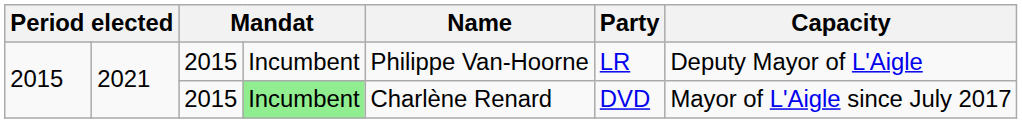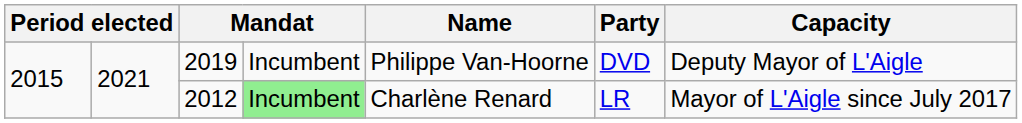row 2 | column 3: 2015 -> 2019
row 2 | Party: LR -> DVD
row 3 | column 3: 2015 -> 2012
row 3 | Party: DVD -> LR
